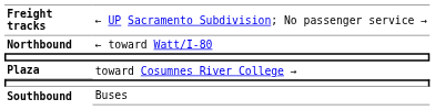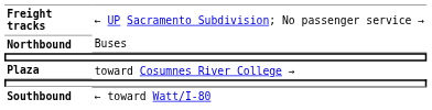row 2 | column 2: ← toward Watt/I-80 -> Buses
row 4 | column 2: Buses -> ← toward Watt/I-80
